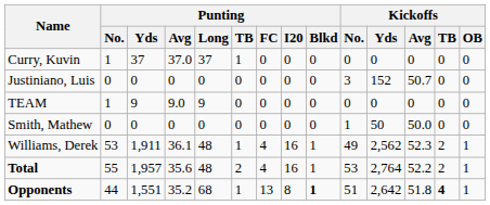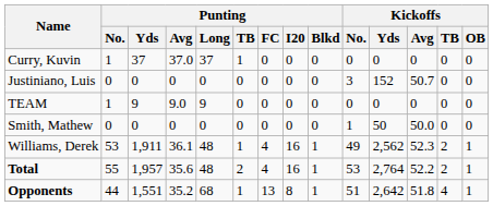Opponents | Punting / Blkd: bold -> normal
Opponents | Kickoffs / TB: bold -> normal
